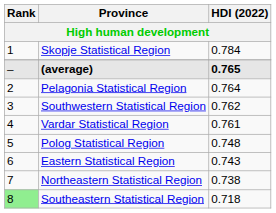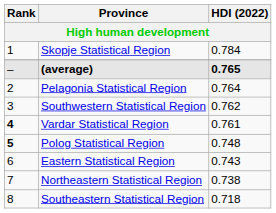Vardar Statistical Region | Rank: normal -> bold
Polog Statistical Region | Rank: normal -> bold
Southeastern Statistical Region | Rank: lightgreen background -> no background
